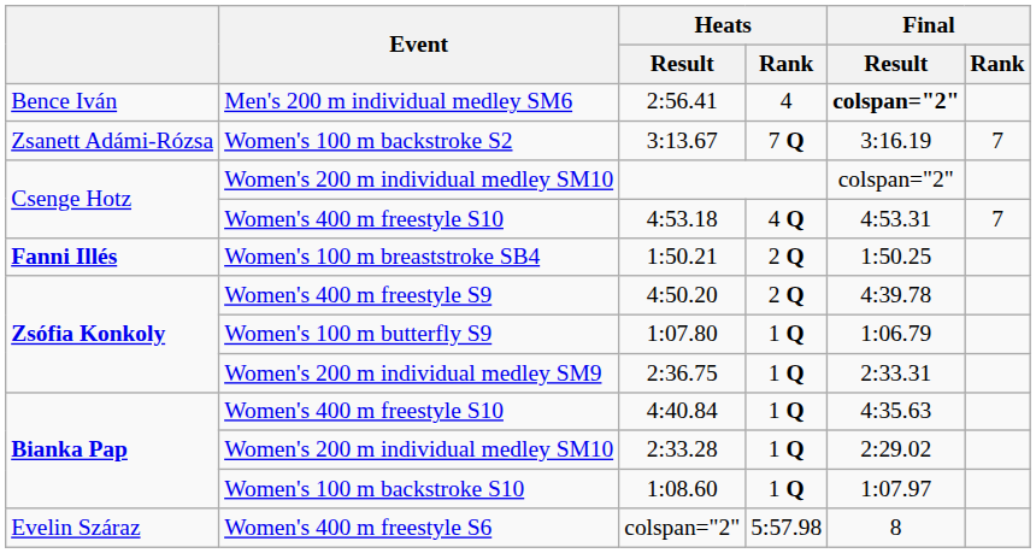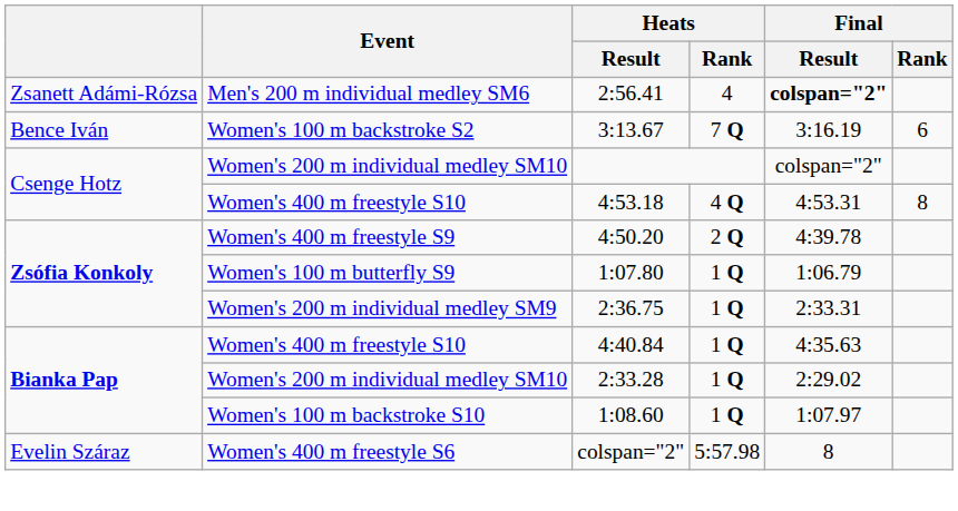2:56.41 | column 1: Bence Iván -> Zsanett Adámi-Rózsa
3:13.67 | column 1: Zsanett Adámi-Rózsa -> Bence Iván
3:13.67 | Final / Rank: 7 -> 6
4:53.18 | Final / Rank: 7 -> 8
- row: Fanni Illés | Women's 100 m breaststroke SB4 | 1:50.21 | 2 Q | 1:50.25
